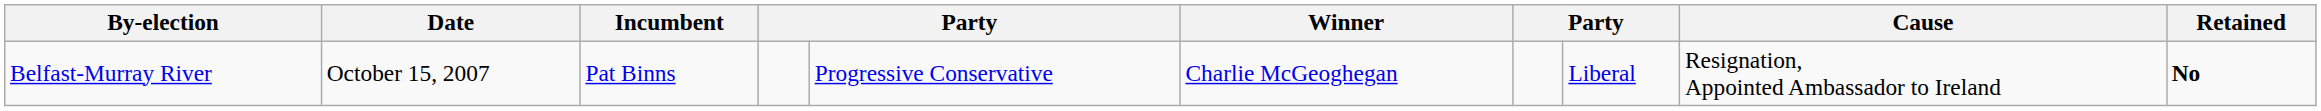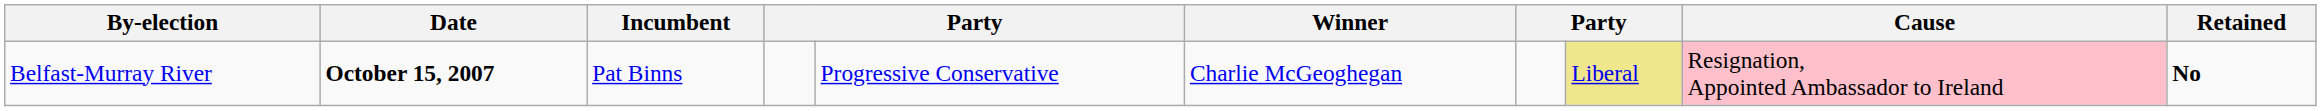Belfast-Murray River | Date: normal -> bold
Belfast-Murray River | column 8: no background -> khaki background
Belfast-Murray River | Cause: no background -> pink background
